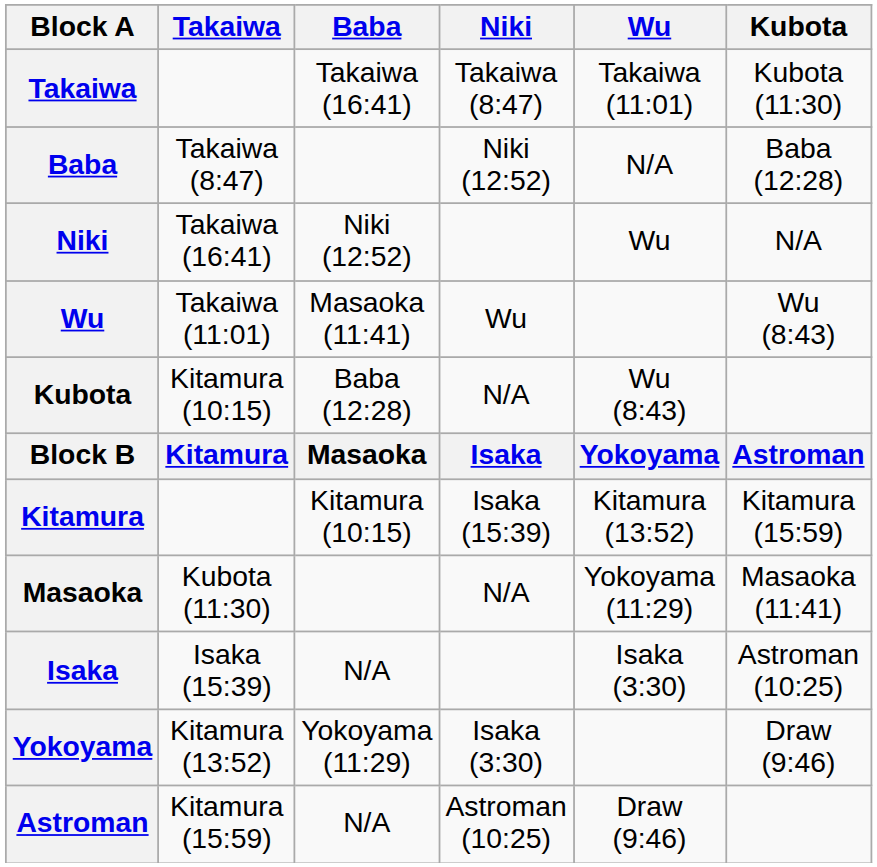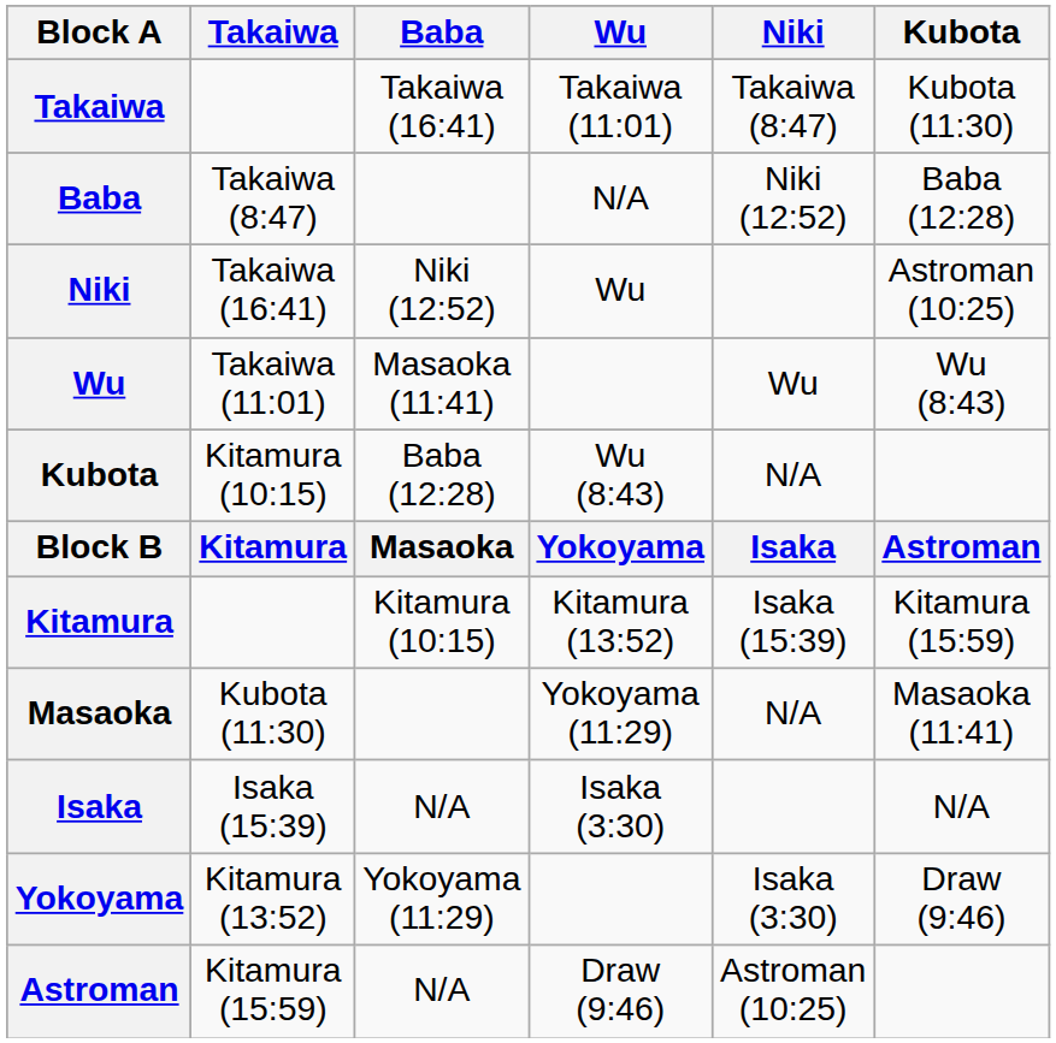columns swapped: Niki <-> Wu
row 4 | Kubota: N/A -> Astroman (10:25)
row 10 | Kubota: Astroman (10:25) -> N/A
